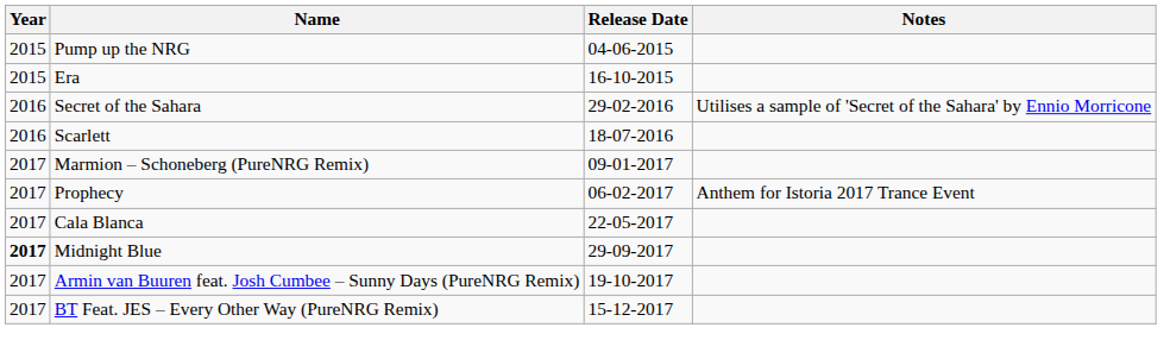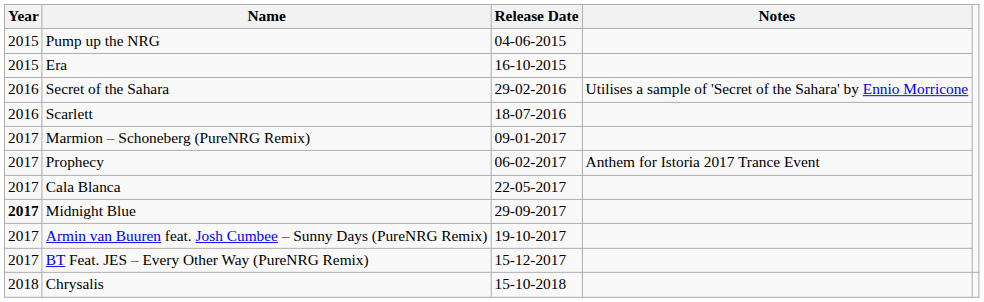+ row: 2018 | Chrysalis | 15-10-2018
